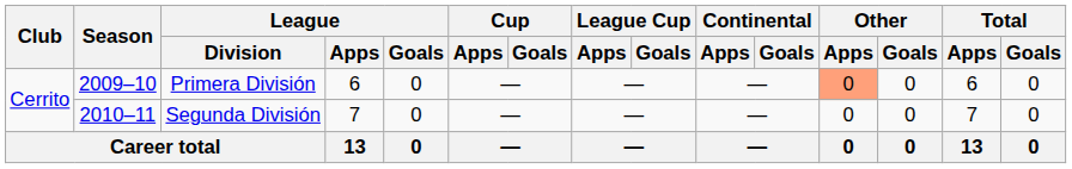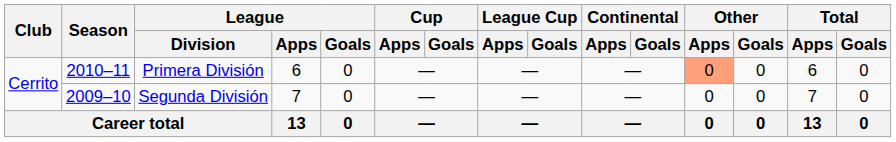Primera División | Season: 2009–10 -> 2010–11
Segunda División | Season: 2010–11 -> 2009–10
